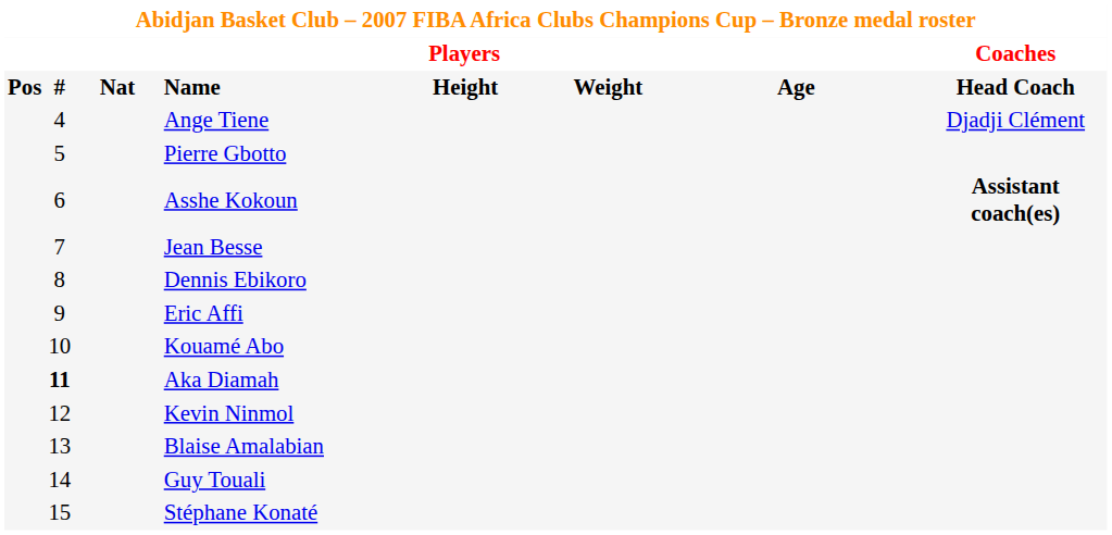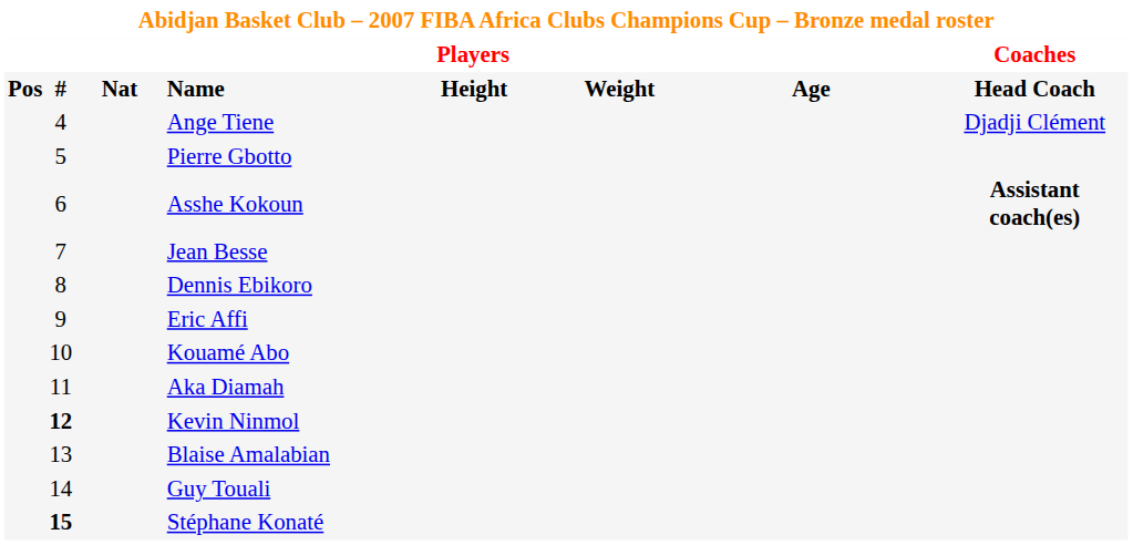Aka Diamah | column 2: bold -> normal
Kevin Ninmol | column 2: normal -> bold
Stéphane Konaté | column 2: normal -> bold
